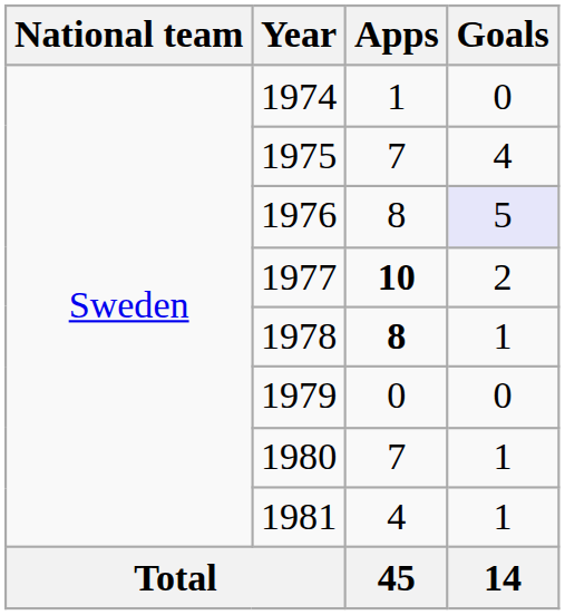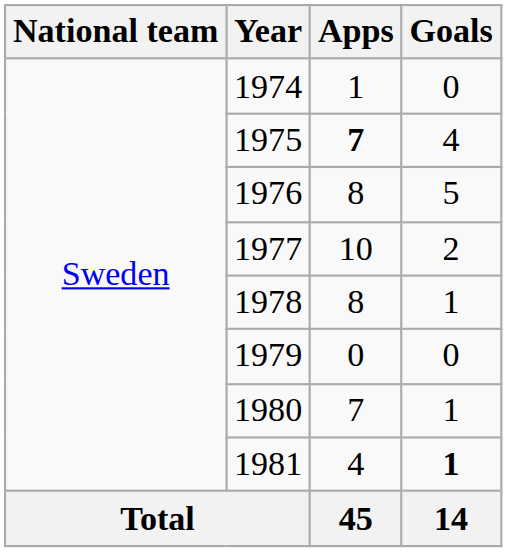1975 | Apps: normal -> bold
1976 | Goals: lavender background -> no background
1977 | Apps: bold -> normal
1978 | Apps: bold -> normal
1981 | Goals: normal -> bold
